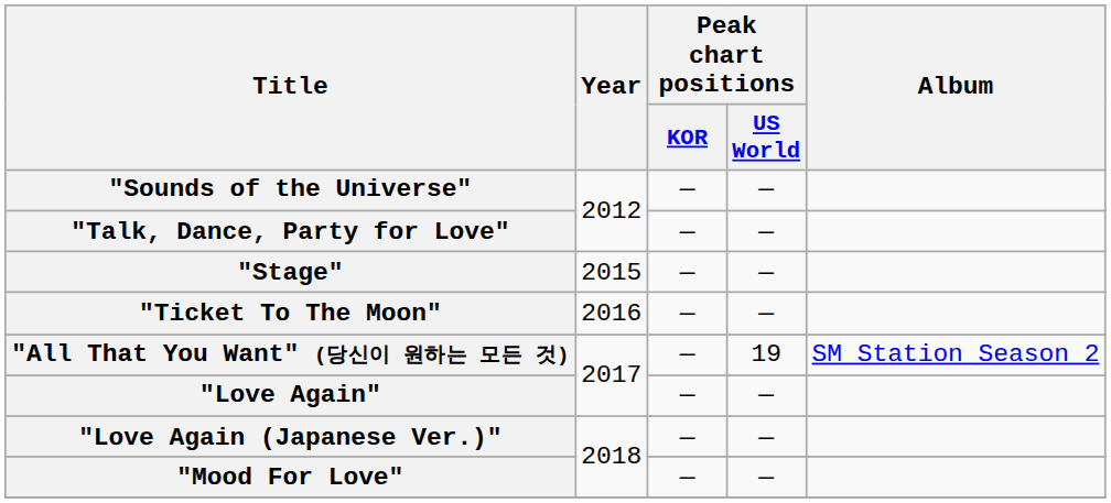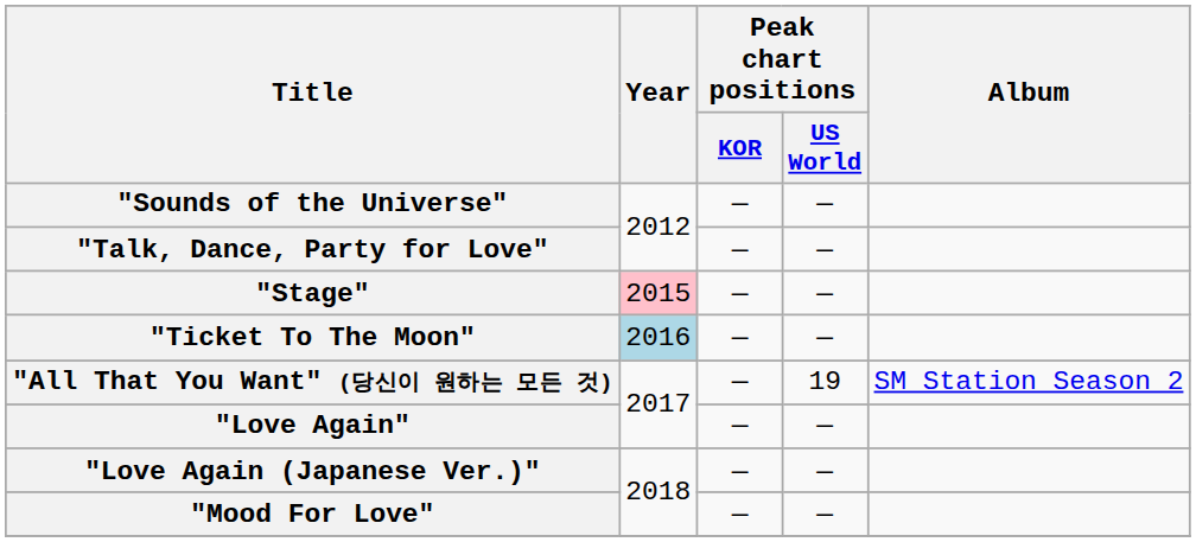"Stage" | Year: no background -> pink background
"Ticket To The Moon" | Year: no background -> lightblue background
